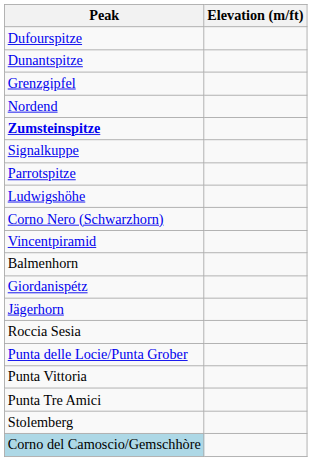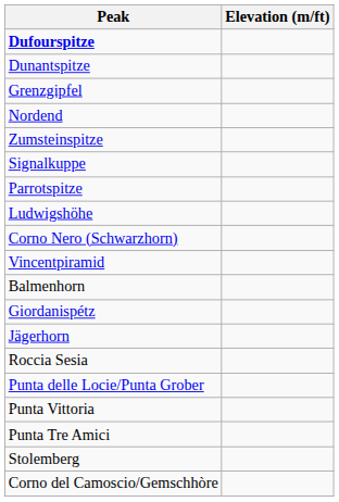Dufourspitze | Peak: normal -> bold
Zumsteinspitze | Peak: bold -> normal
Corno del Camoscio/Gemschhòre | Peak: lightblue background -> no background
